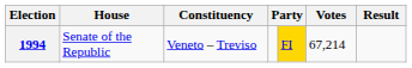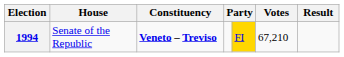1994 | Constituency: normal -> bold
1994 | Votes: 67,214 -> 67,210
